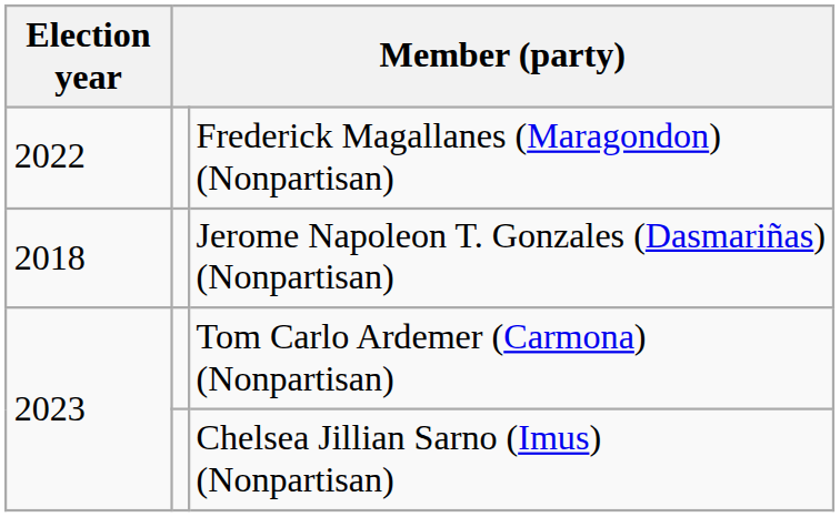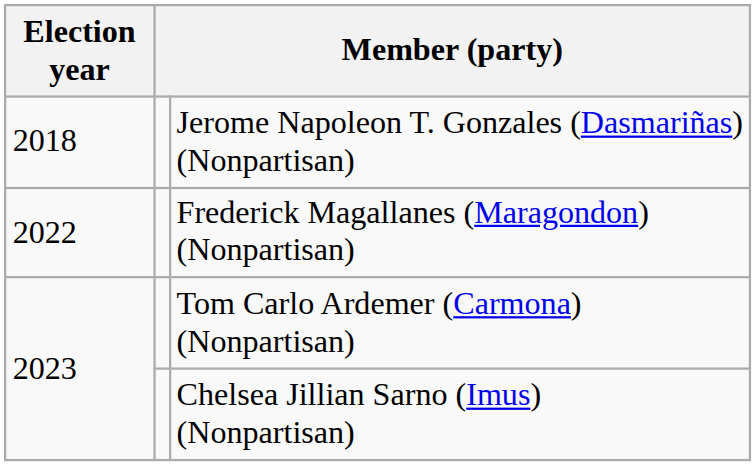rows swapped: Jerome Napoleon T. Gonzales (Dasmariñas) (Nonpartisan) <-> Frederick Magallanes (Maragondon) (Nonpartisan)
